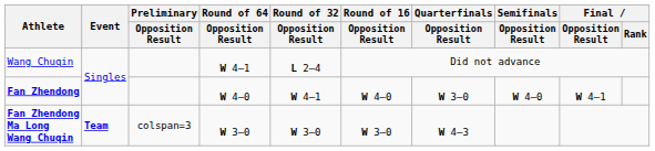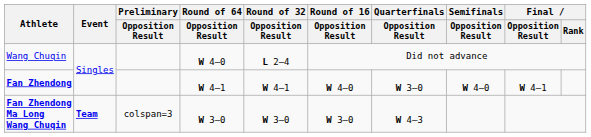Wang Chuqin | Round of 64 / Opposition Result: W 4–1 -> W 4–0
Fan Zhendong | Round of 64 / Opposition Result: W 4–0 -> W 4–1
